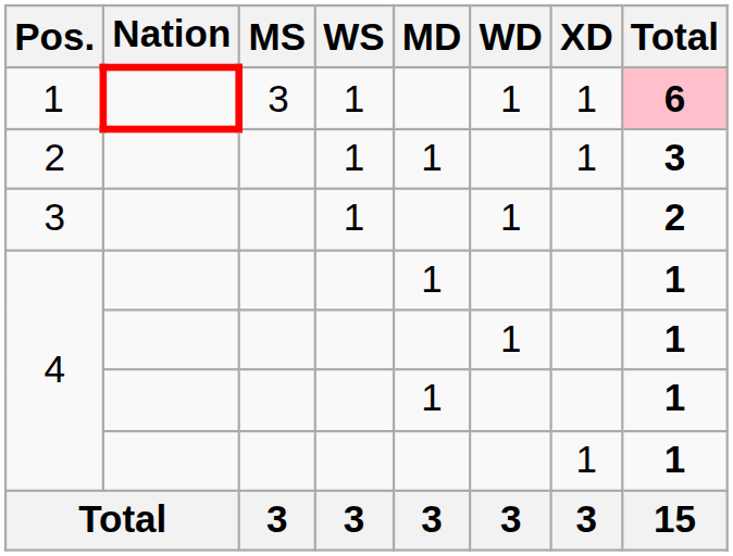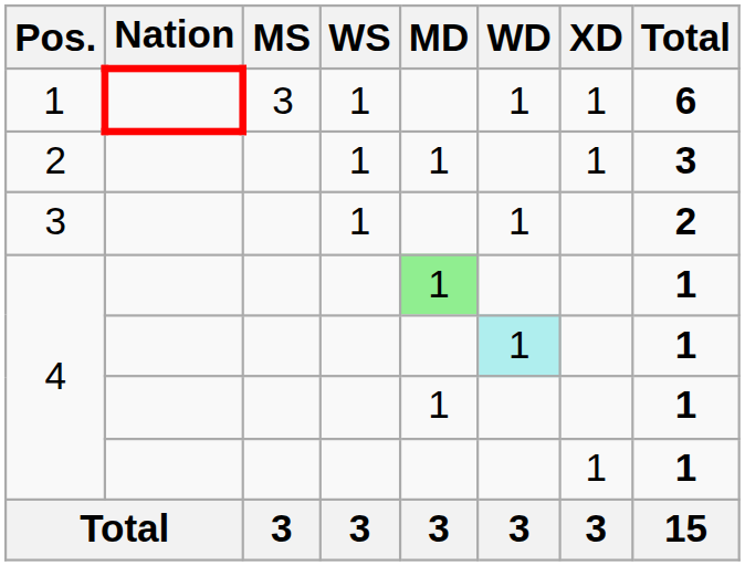row 2 | Total: pink background -> no background
row 5 | MD: no background -> lightgreen background
row 6 | WD: no background -> paleturquoise background
